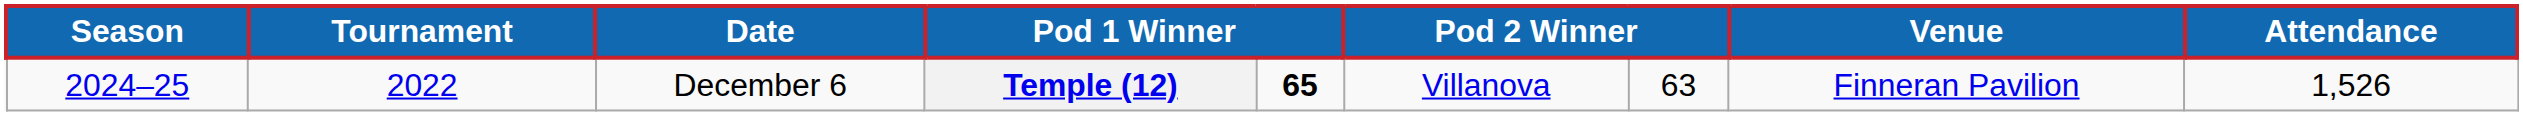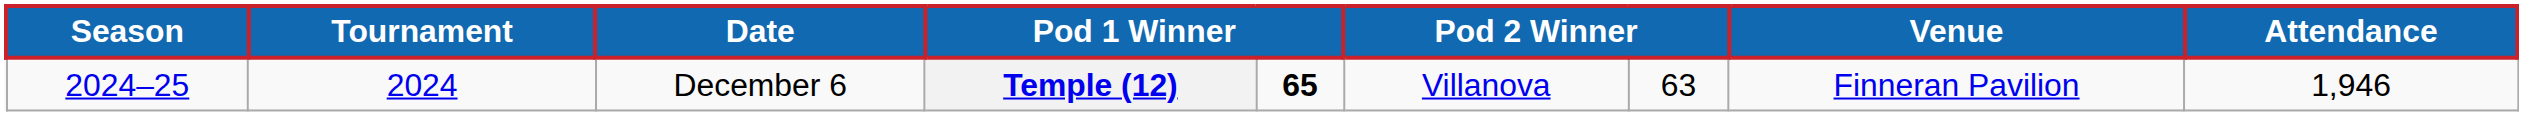Temple (12) | Tournament: 2022 -> 2024
Temple (12) | Attendance: 1,526 -> 1,946
